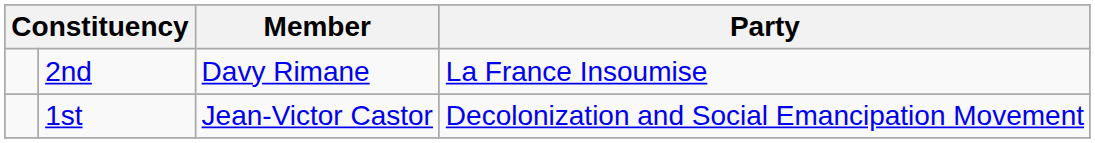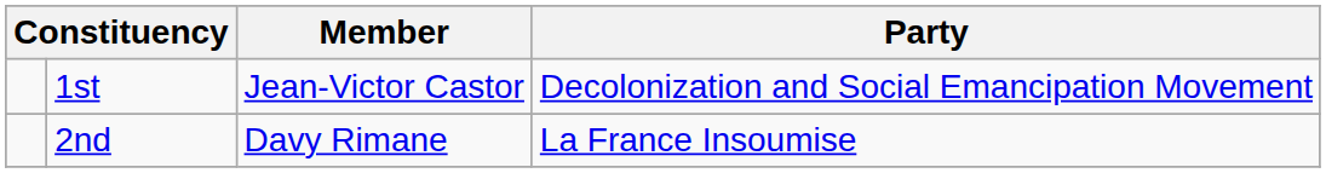rows swapped: 1st <-> 2nd
